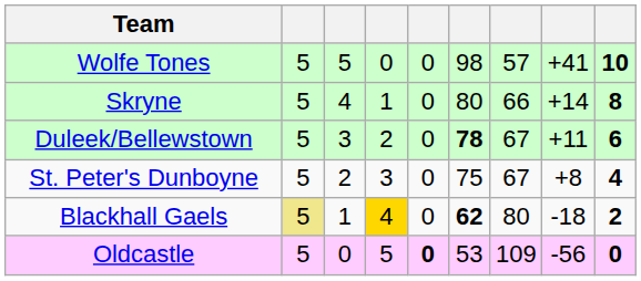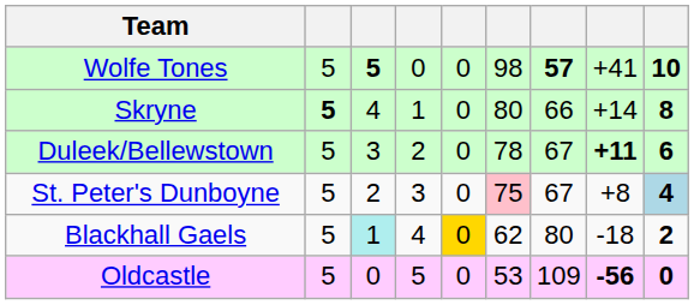Wolfe Tones | column 3: normal -> bold
Wolfe Tones | column 7: normal -> bold
Skryne | column 2: normal -> bold
Duleek/Bellewstown | column 6: bold -> normal
Duleek/Bellewstown | column 8: normal -> bold
St. Peter's Dunboyne | column 6: no background -> pink background
St. Peter's Dunboyne | column 9: no background -> lightblue background
Blackhall Gaels | column 2: khaki background -> no background
Blackhall Gaels | column 3: no background -> paleturquoise background
Blackhall Gaels | column 4: gold background -> no background
Blackhall Gaels | column 5: no background -> gold background
Blackhall Gaels | column 6: bold -> normal
Oldcastle | column 5: bold -> normal
Oldcastle | column 8: normal -> bold
